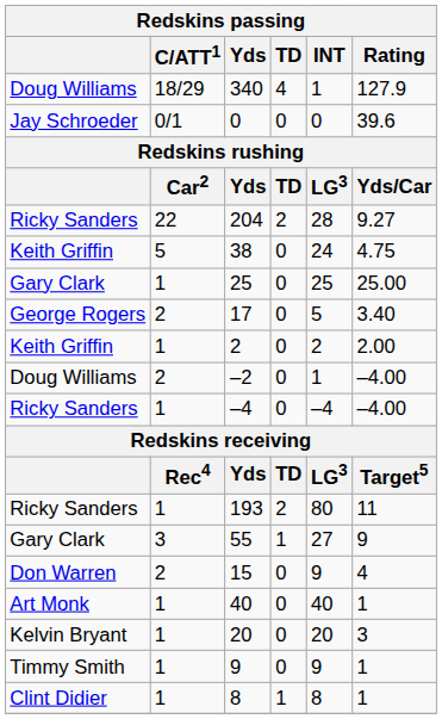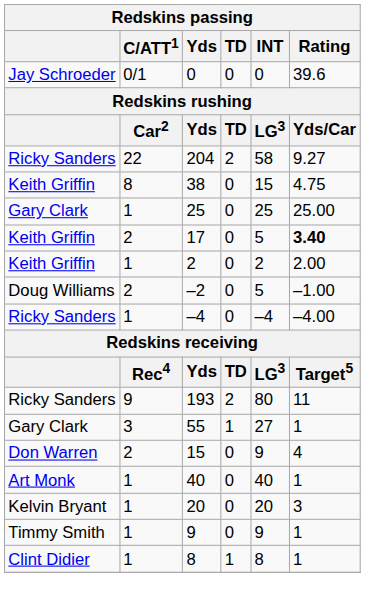- row: Doug Williams | 18/29 | 340 | 4 | 1 | 127.9
204 | INT: 28 -> 58
38 | C/ATT1: 5 -> 8
38 | INT: 24 -> 15
17 | column 1: George Rogers -> Keith Griffin
17 | Rating: normal -> bold
–2 | INT: 1 -> 5
–2 | Rating: –4.00 -> –1.00
193 | C/ATT1: 1 -> 9
55 | Rating: 9 -> 1
